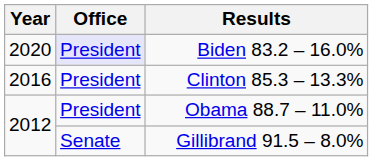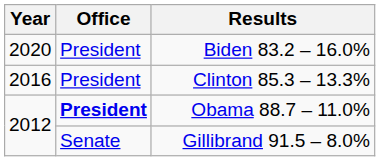Biden 83.2 – 16.0% | Office: lavender background -> no background
Obama 88.7 – 11.0% | Office: normal -> bold
